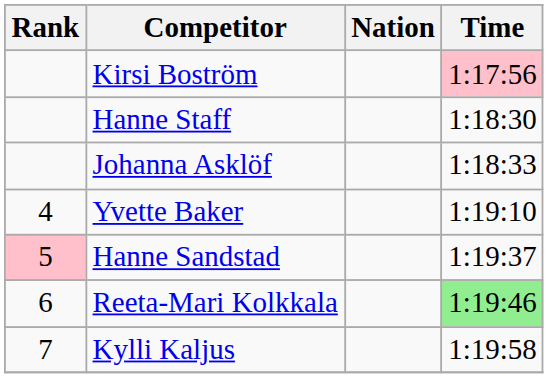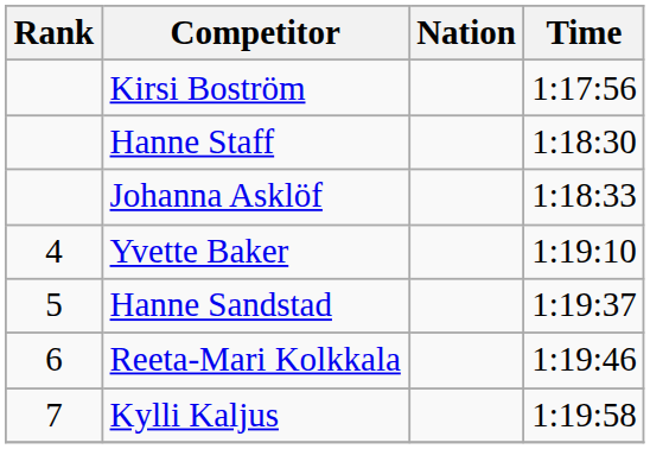Kirsi Boström | Time: pink background -> no background
Hanne Sandstad | Rank: pink background -> no background
Reeta-Mari Kolkkala | Time: lightgreen background -> no background
